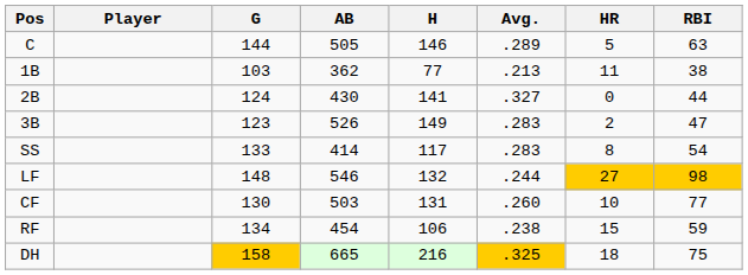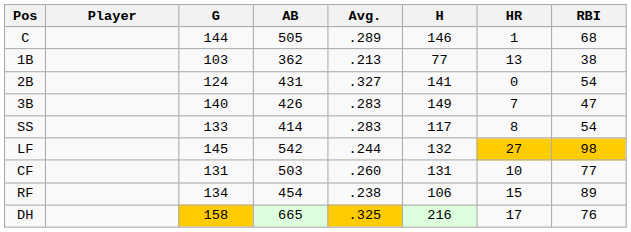columns swapped: H <-> Avg.
C | HR: 5 -> 1
C | RBI: 63 -> 68
1B | HR: 11 -> 13
2B | AB: 430 -> 431
2B | RBI: 44 -> 54
3B | G: 123 -> 140
3B | AB: 526 -> 426
3B | HR: 2 -> 7
LF | G: 148 -> 145
LF | AB: 546 -> 542
CF | G: 130 -> 131
RF | RBI: 59 -> 89
DH | HR: 18 -> 17
DH | RBI: 75 -> 76
